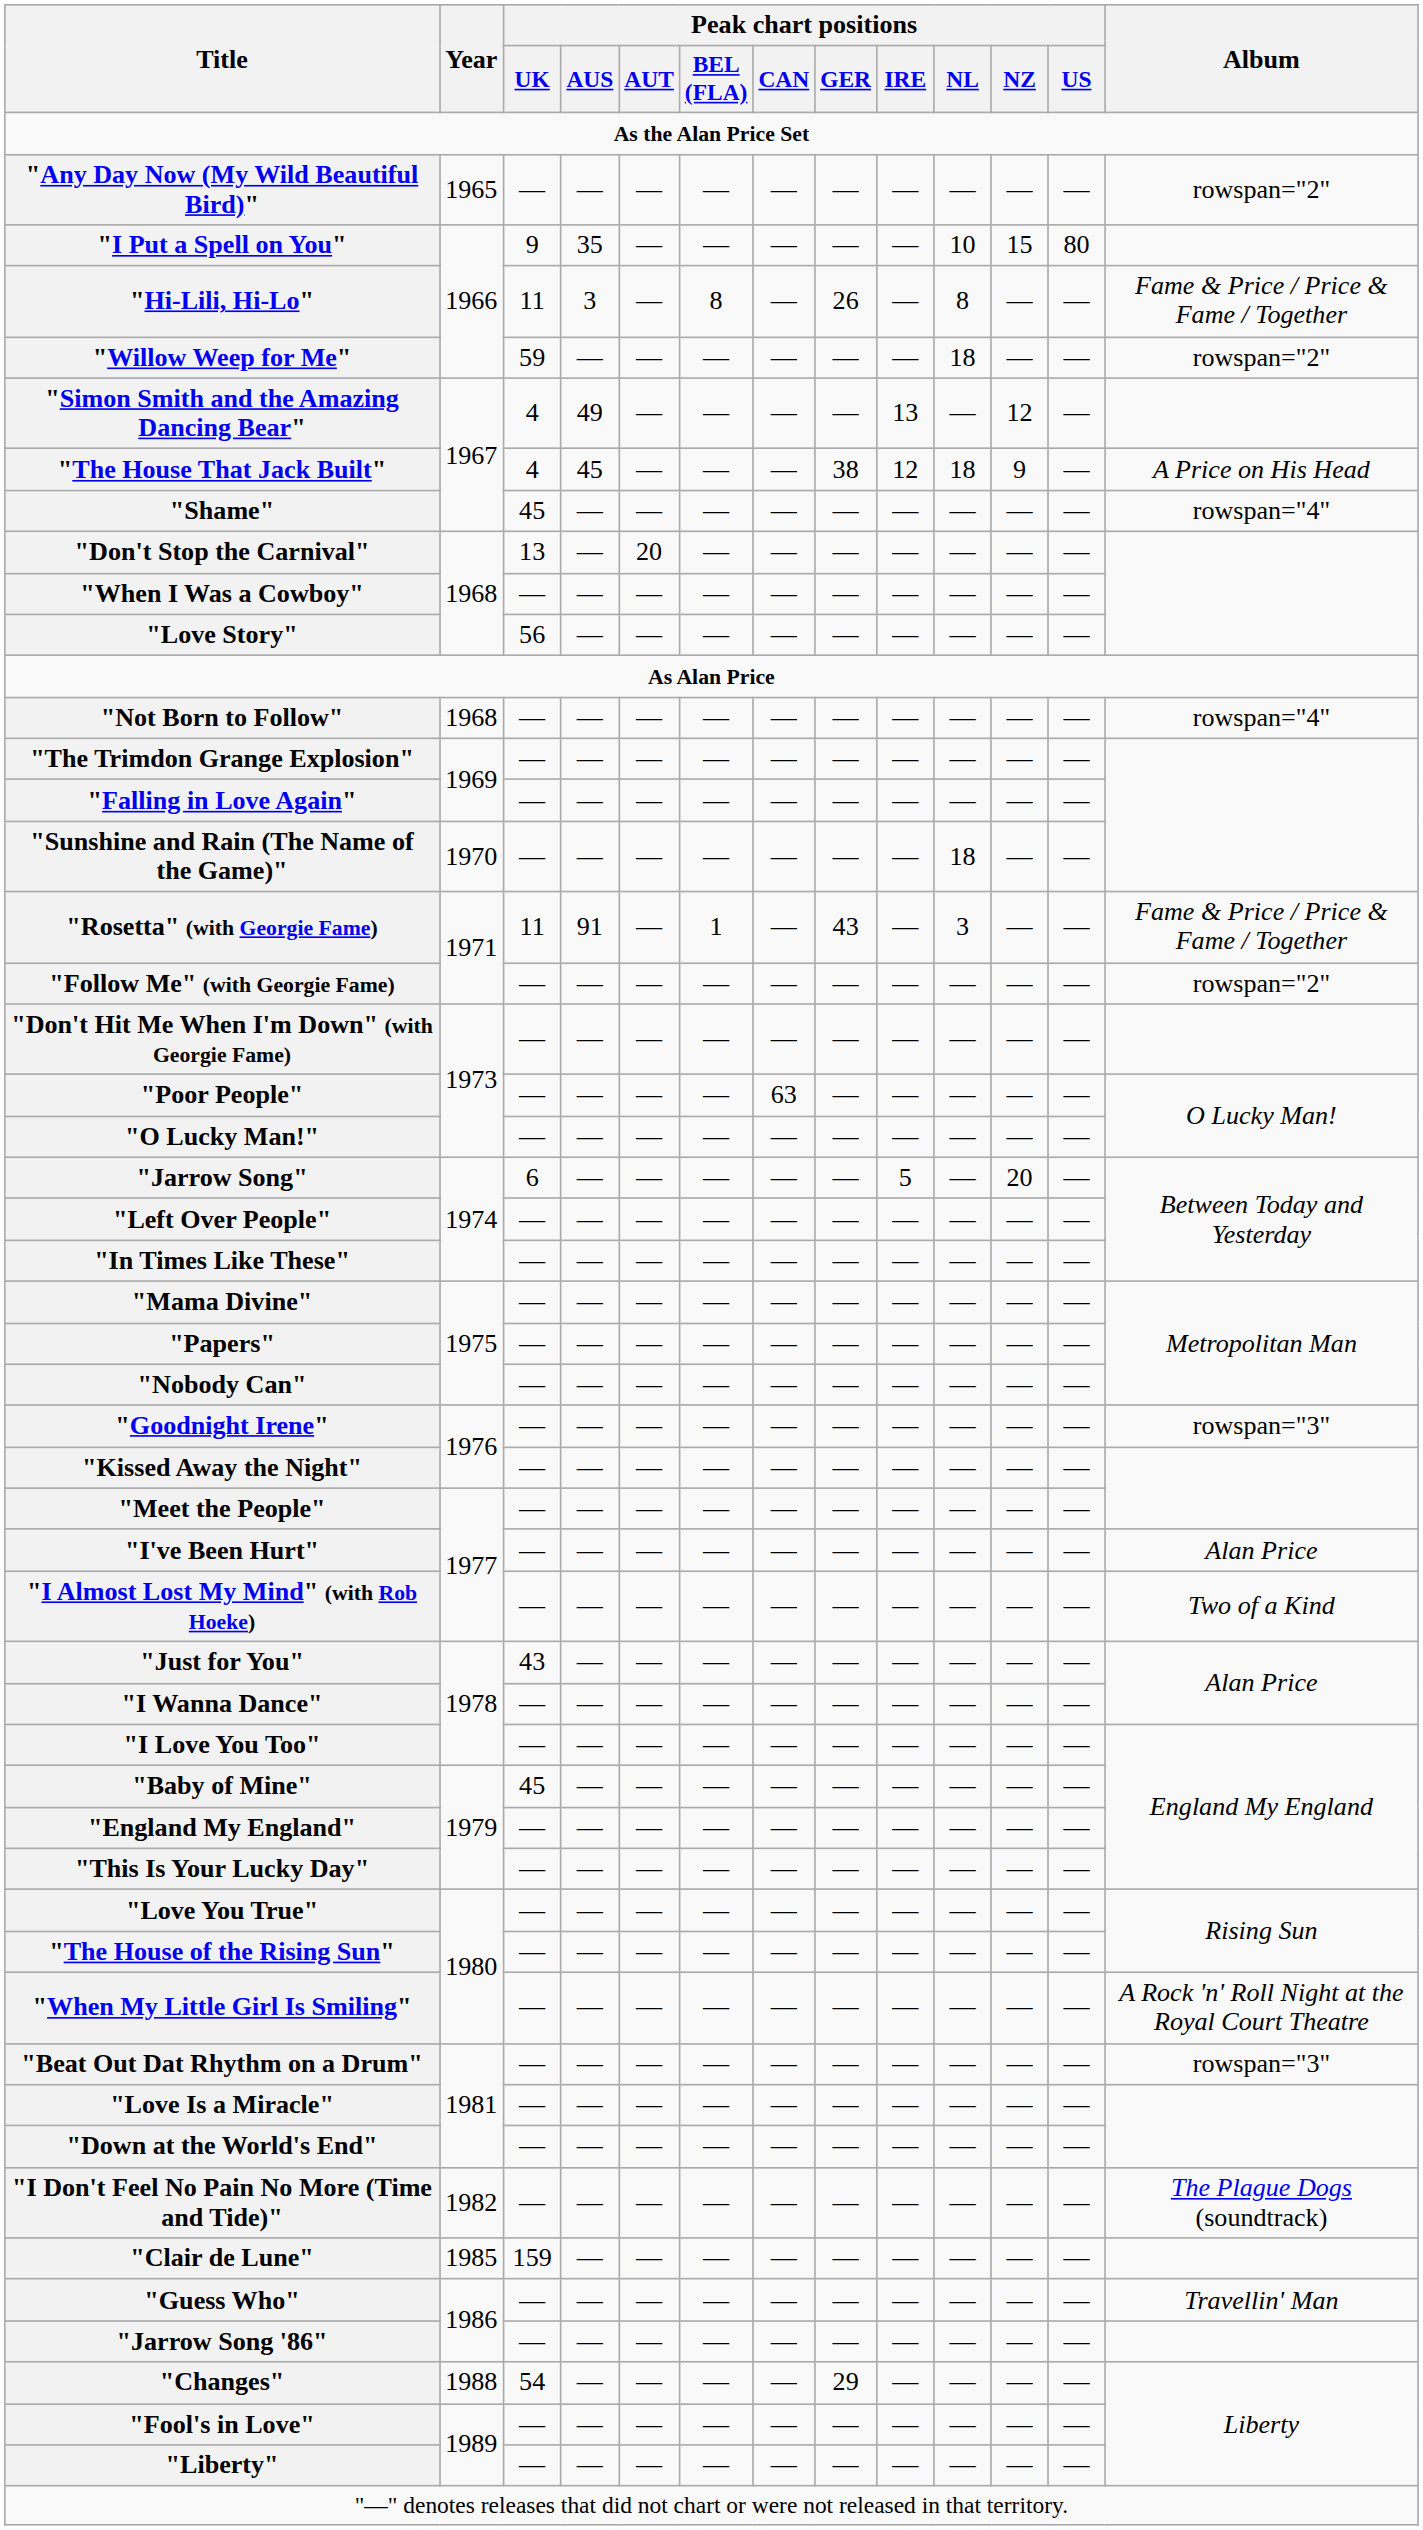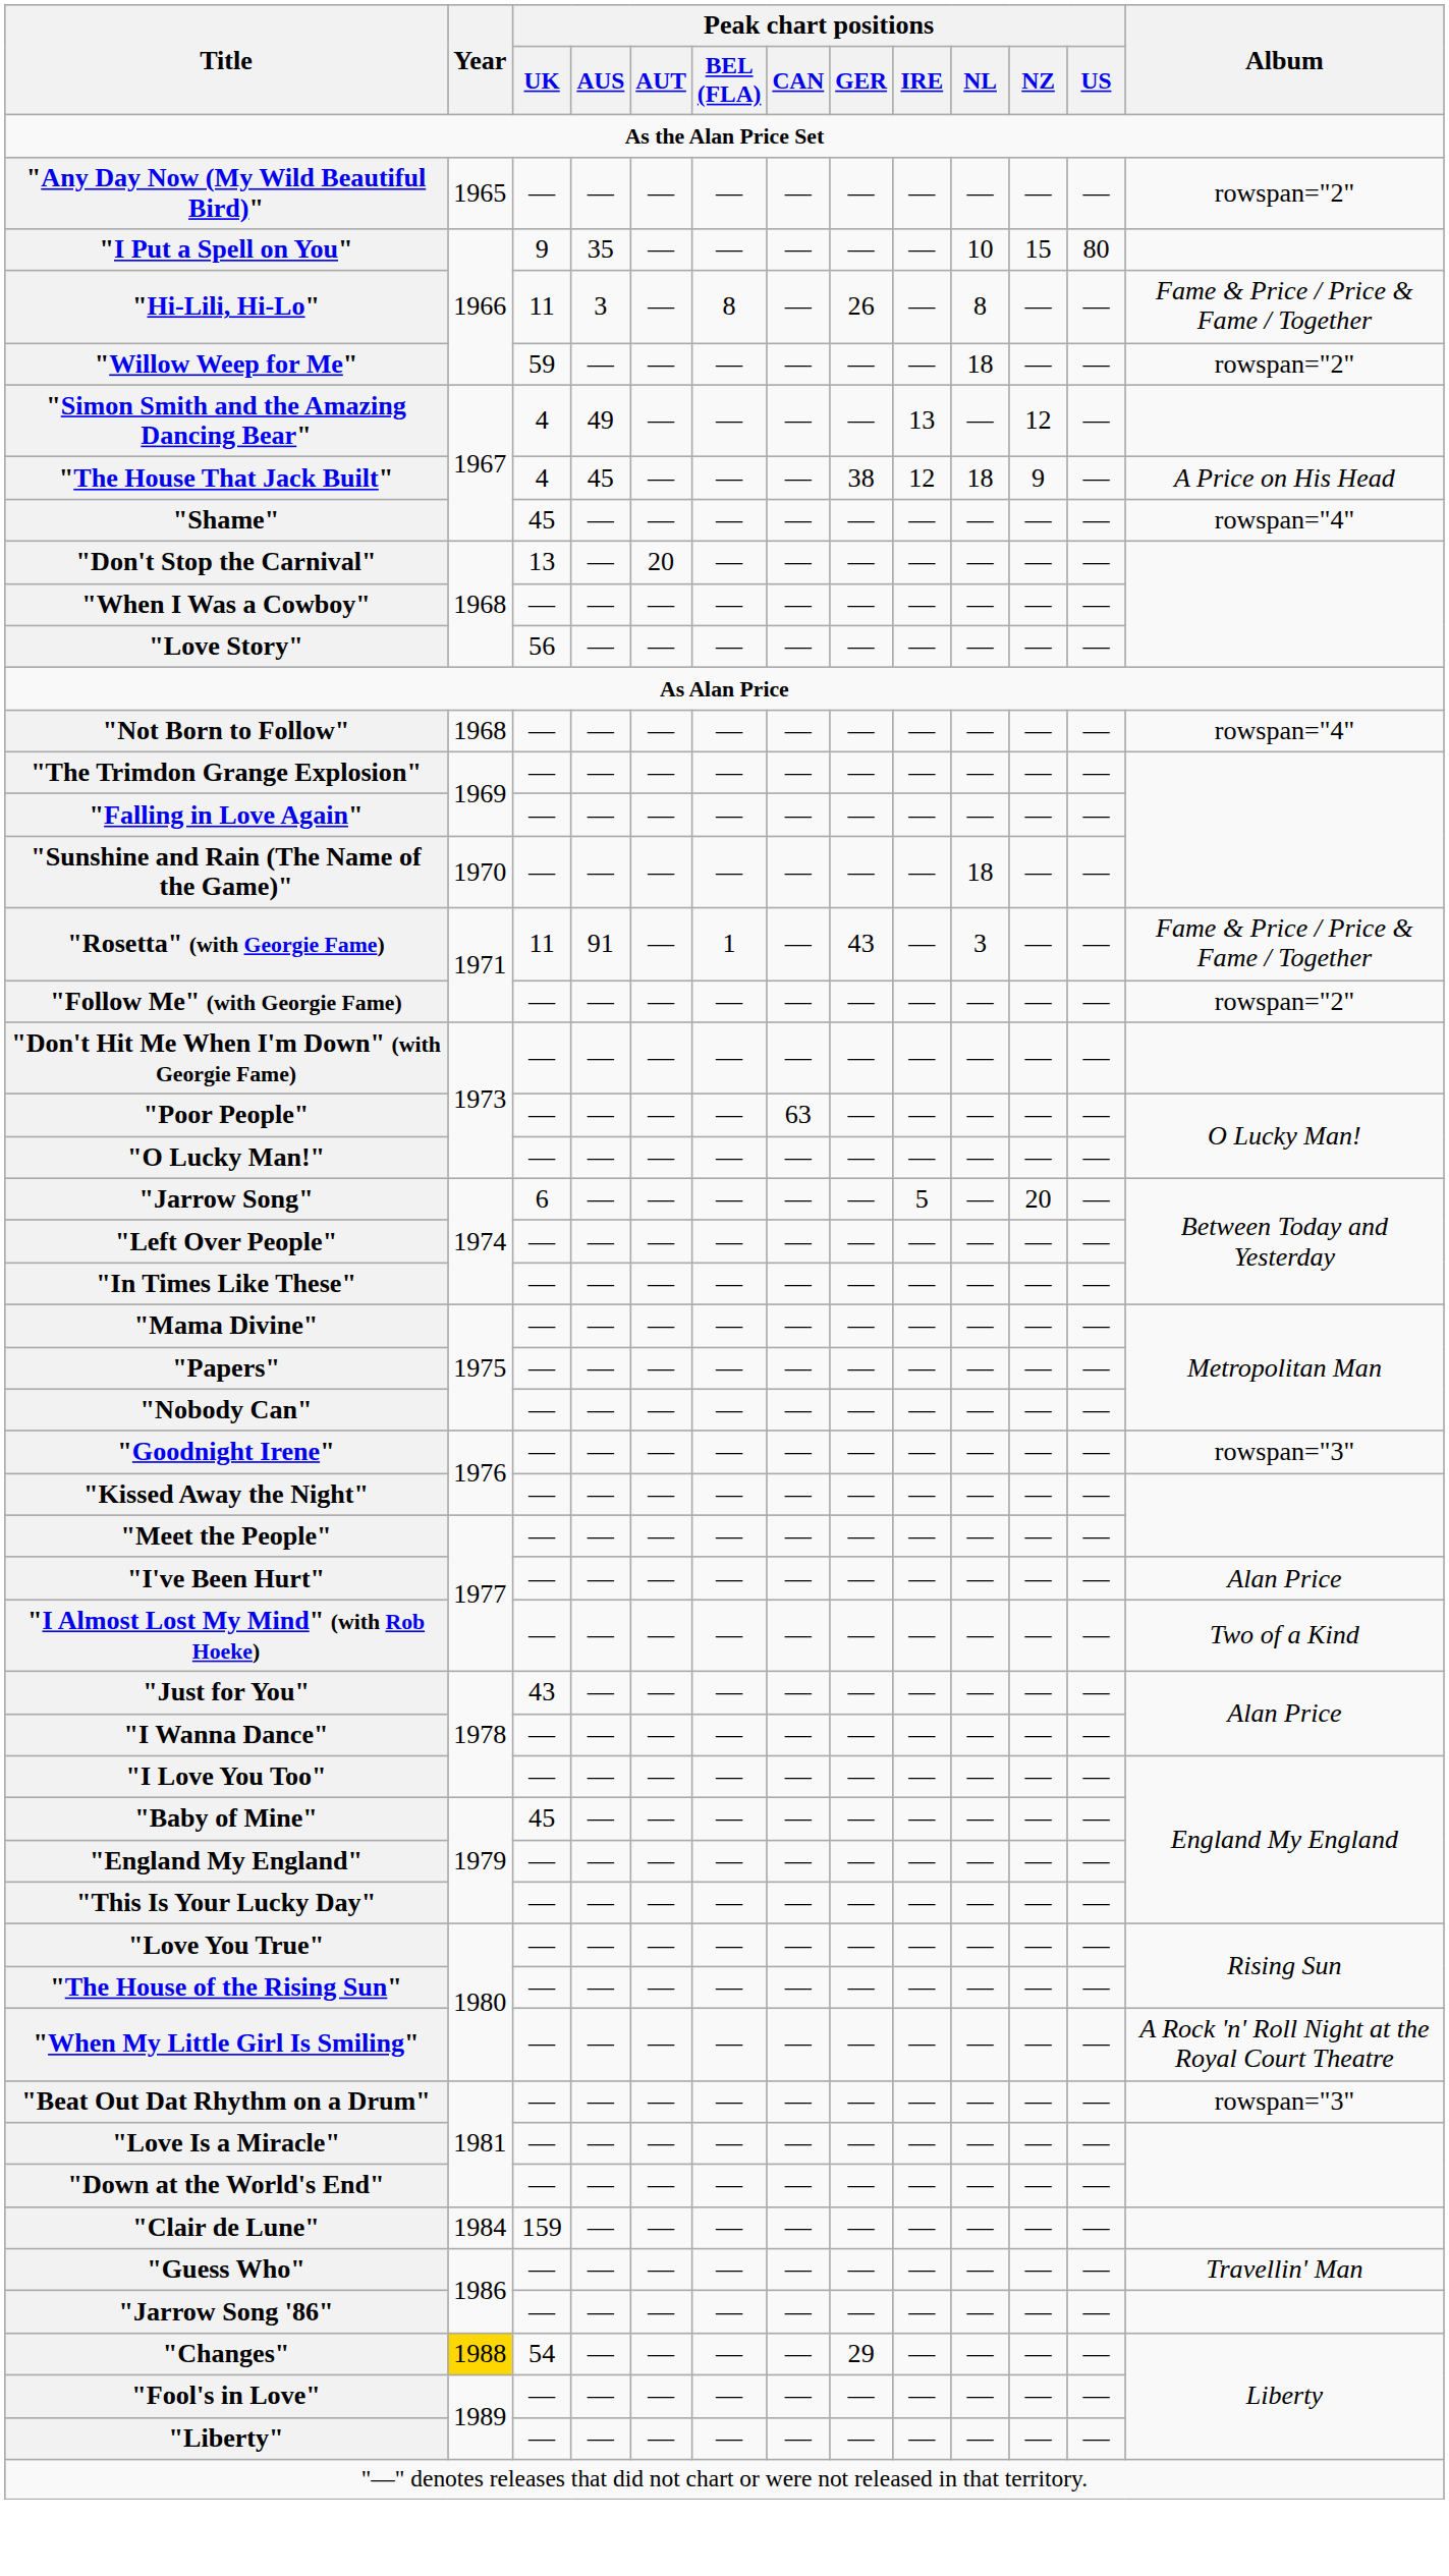- row: "I Don't Feel No Pain No More (Time and Tide)" | 1982 | — | — | — | — | — | — | — | — | — | — | The Plague Dogs (soundtrack)
"Clair de Lune" | Year: 1985 -> 1984
"Changes" | Year: no background -> gold background
